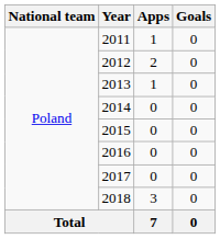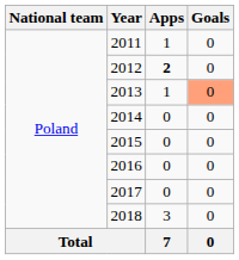2012 | Apps: normal -> bold
2013 | Goals: no background -> lightsalmon background
